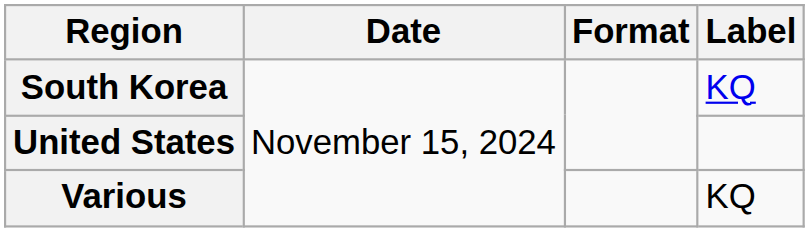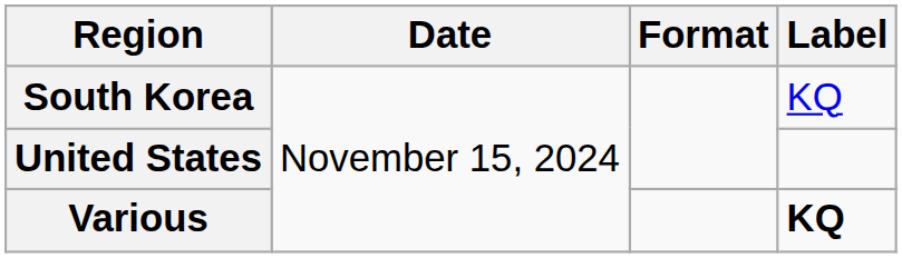Various | Label: normal -> bold
